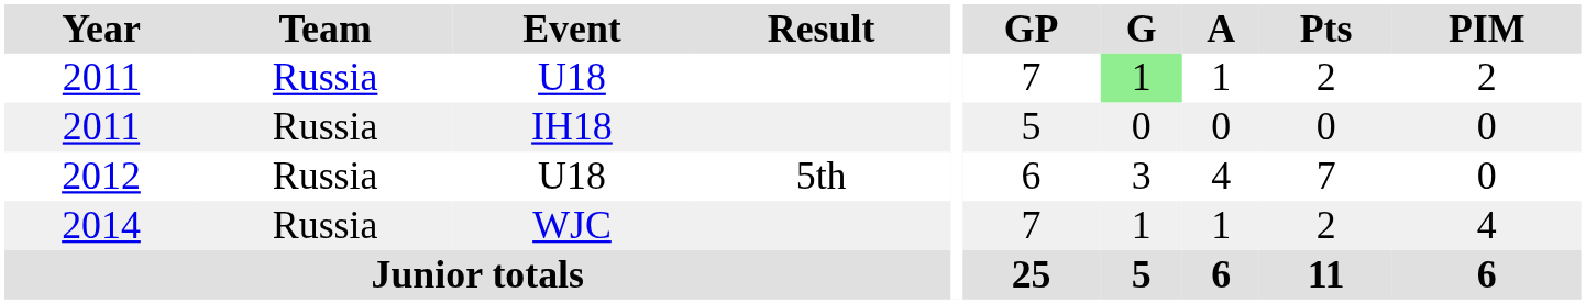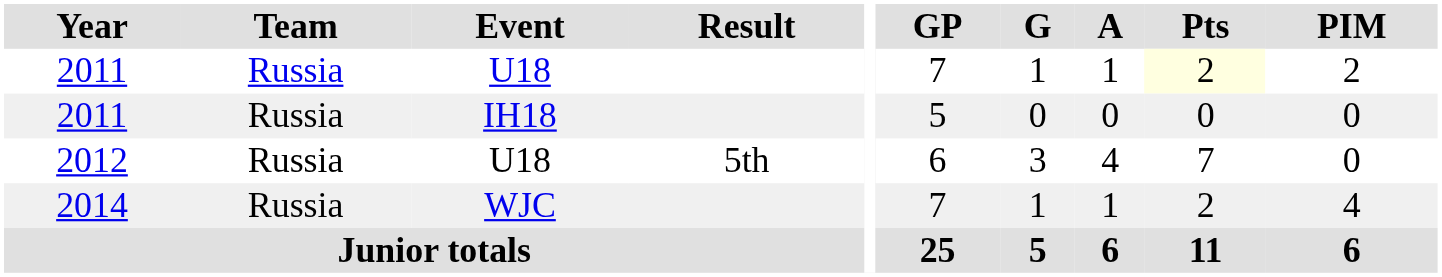2011 / U18 | G: lightgreen background -> no background
2011 / U18 | Pts: no background -> lightyellow background
